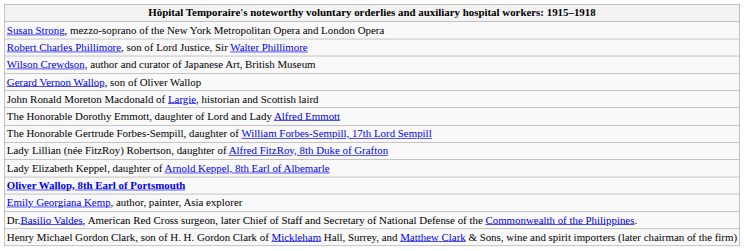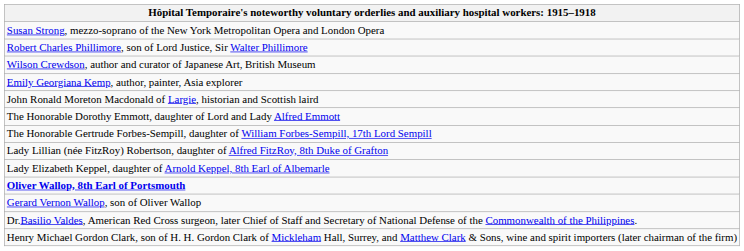row 5 | column 1: Gerard Vernon Wallop, son of Oliver Wallop -> Emily Georgiana Kemp, author, painter, Asia explorer
row 12 | column 1: Emily Georgiana Kemp, author, painter, Asia explorer -> Gerard Vernon Wallop, son of Oliver Wallop
